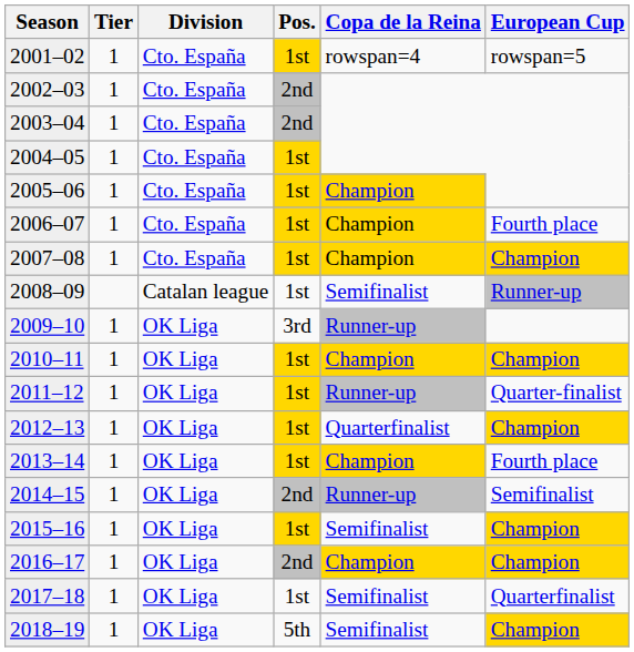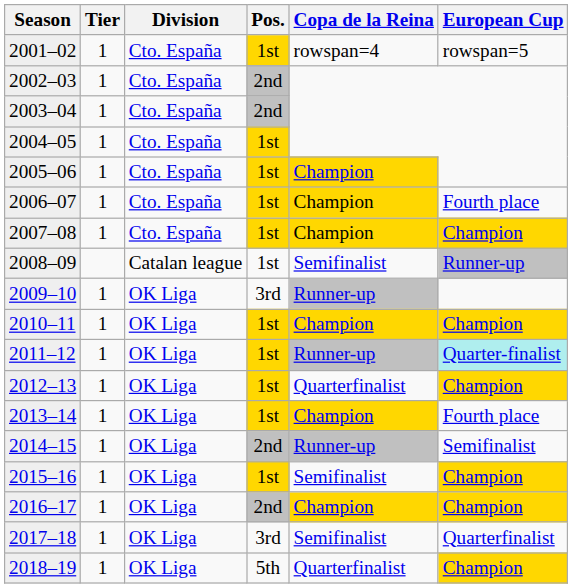2011–12 | European Cup: no background -> paleturquoise background
2017–18 | Pos.: 1st -> 3rd
2018–19 | Copa de la Reina: Semifinalist -> Quarterfinalist
